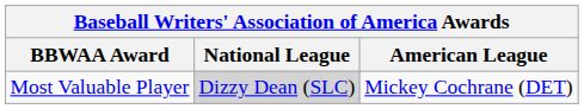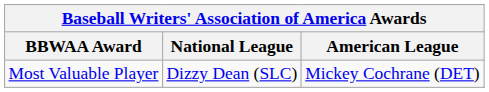Most Valuable Player | National League: lightgrey background -> no background
